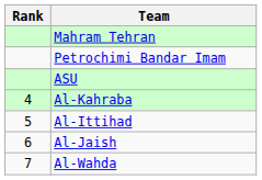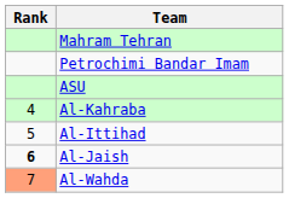Al-Jaish | Rank: normal -> bold
Al-Wahda | Rank: no background -> lightsalmon background
